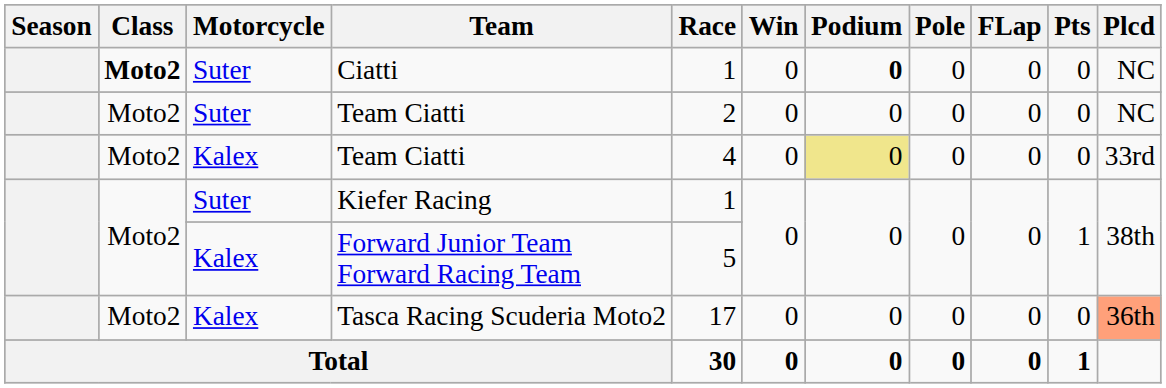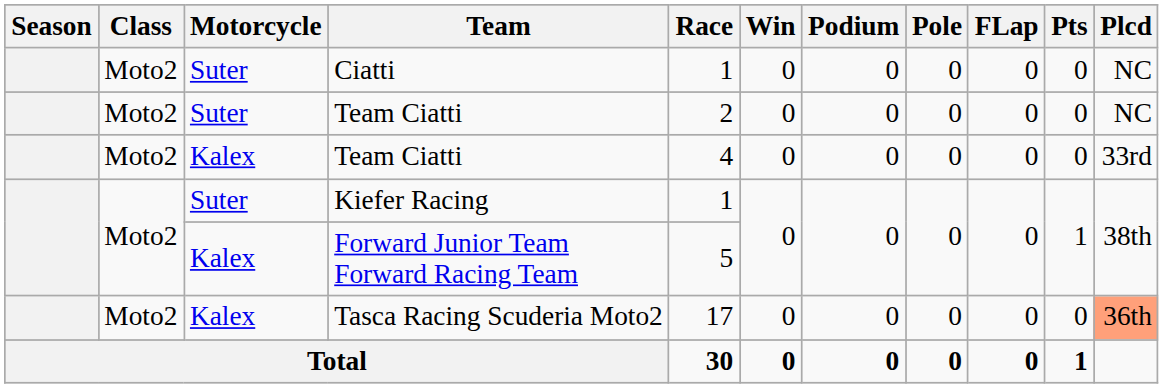Ciatti | Class: bold -> normal
Ciatti | Podium: bold -> normal
Kalex / Team Ciatti | Podium: khaki background -> no background
